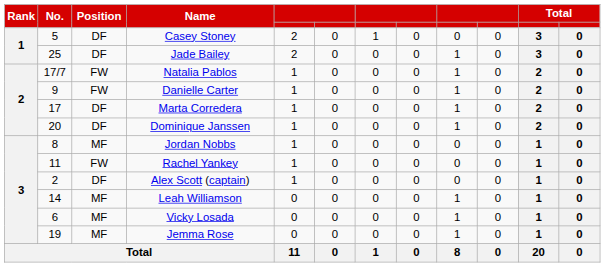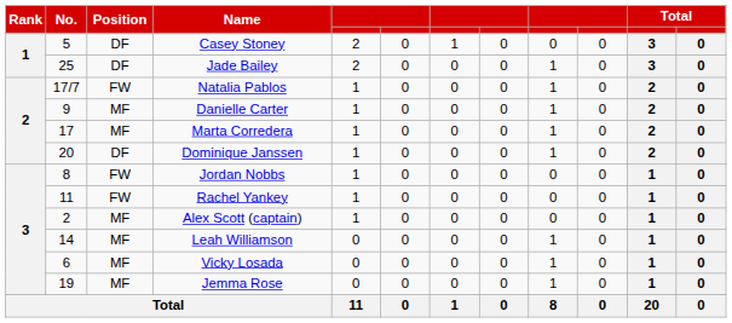Danielle Carter | Position: FW -> MF
Marta Corredera | Position: DF -> MF
Jordan Nobbs | Position: MF -> FW
Alex Scott (captain) | Position: DF -> MF
